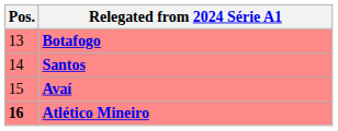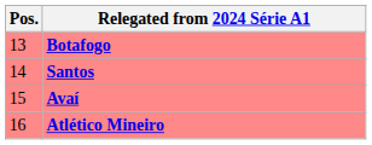Atlético Mineiro | Pos.: bold -> normal
